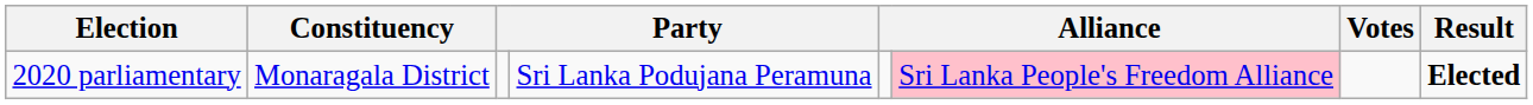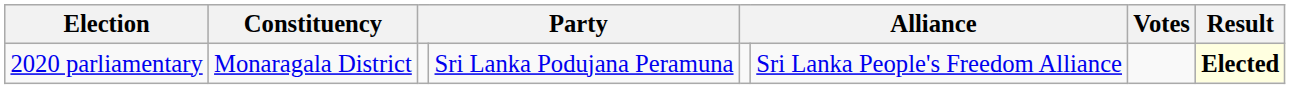2020 parliamentary | column 6: pink background -> no background
2020 parliamentary | Result: no background -> lightyellow background
